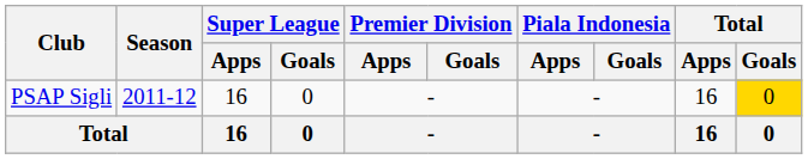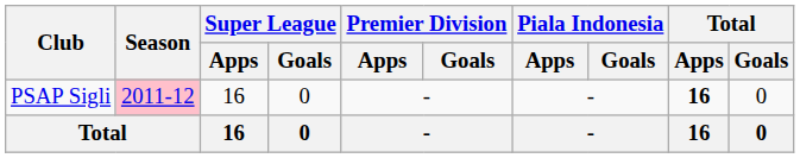PSAP Sigli | Season: no background -> pink background
PSAP Sigli | Total / Apps: normal -> bold
PSAP Sigli | Total / Goals: gold background -> no background
